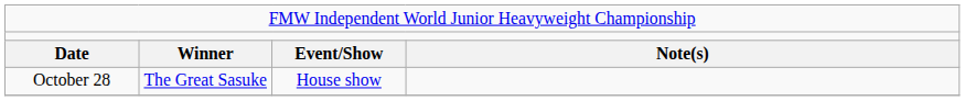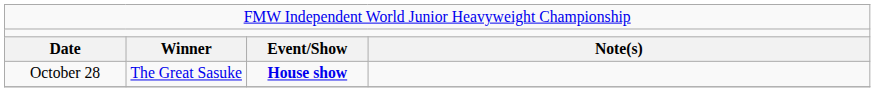October 28 | column 3: normal -> bold
